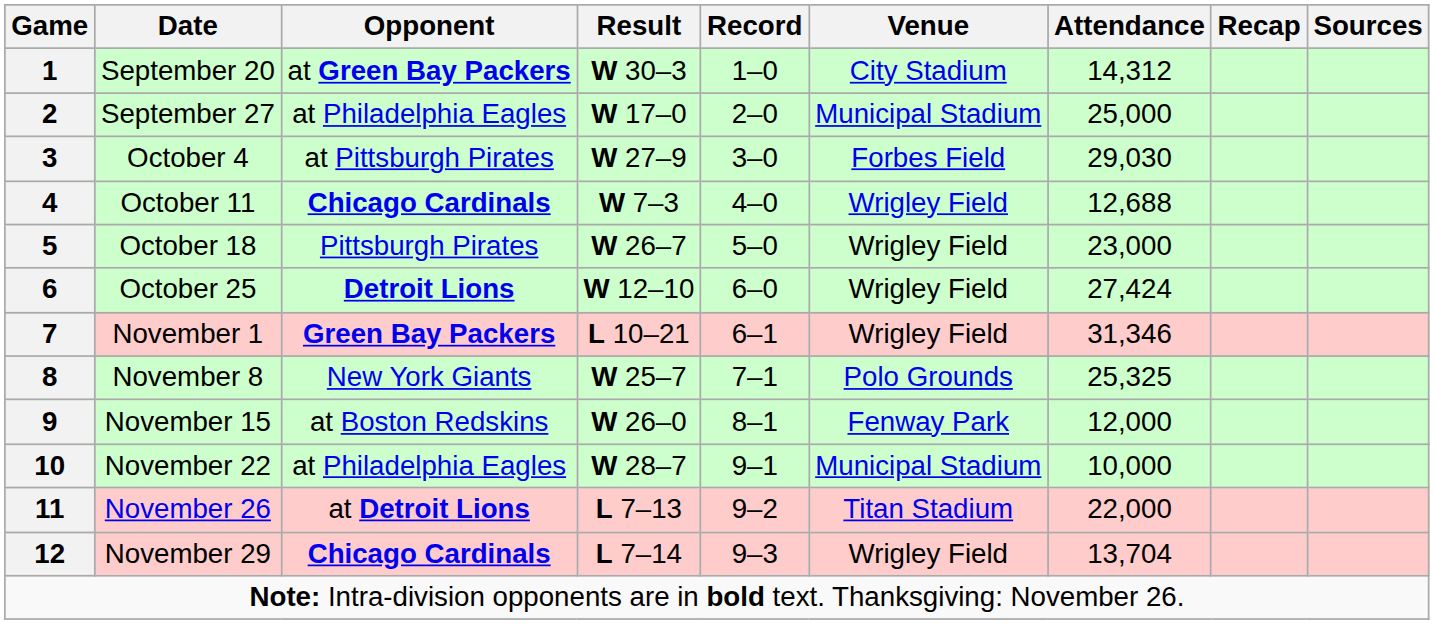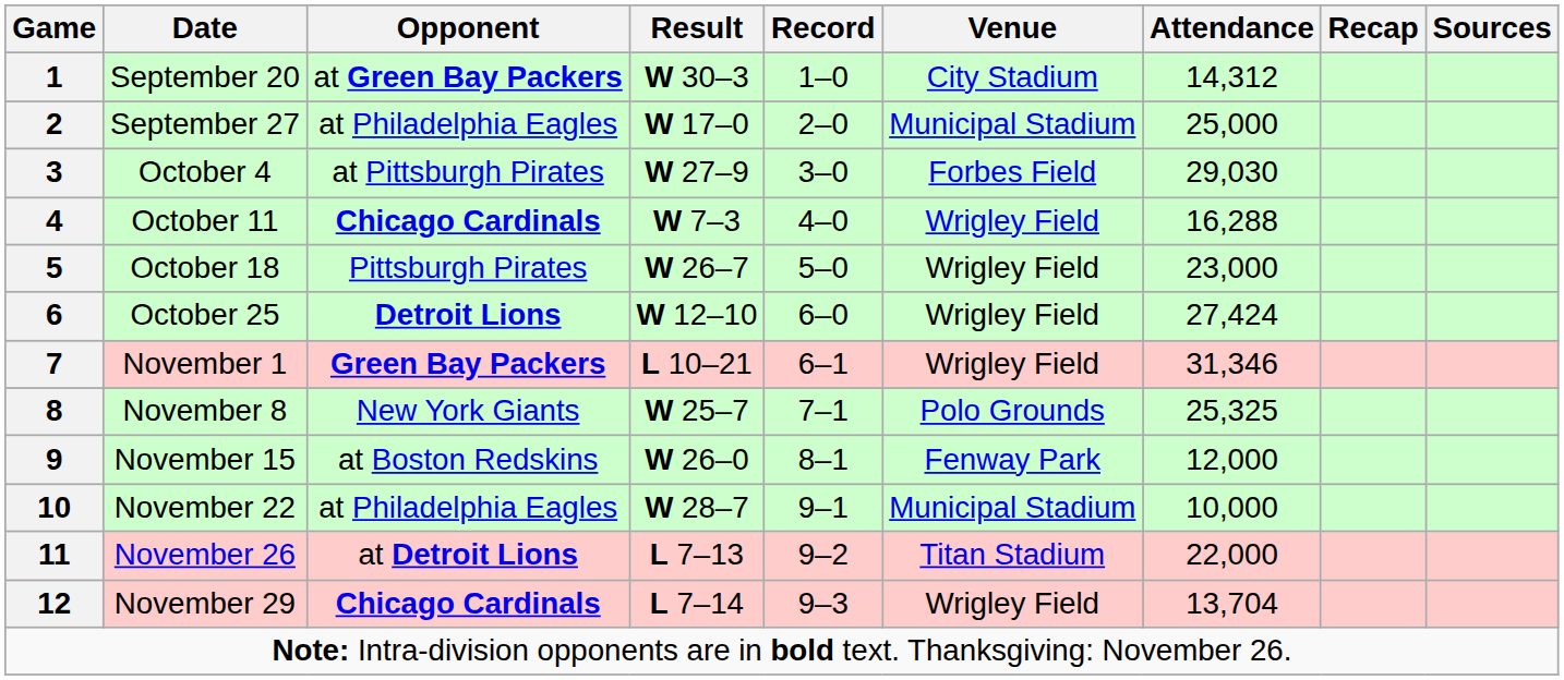4 | Attendance: 12,688 -> 16,288
